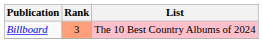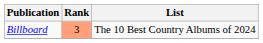Billboard | List: pink background -> no background
